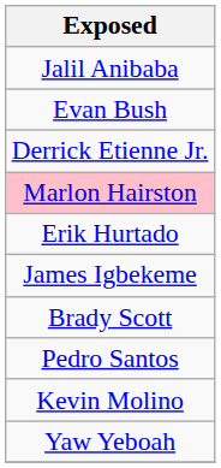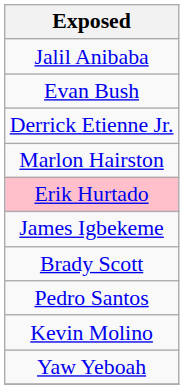row 5 | column 1: pink background -> no background
row 6 | column 1: no background -> pink background
